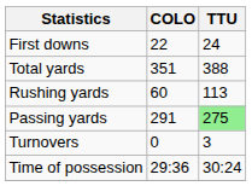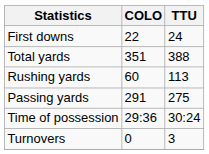Passing yards | TTU: lightgreen background -> no background
rows swapped: Turnovers <-> Time of possession
